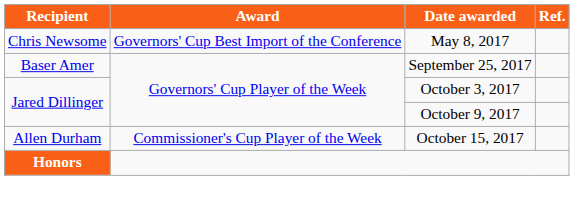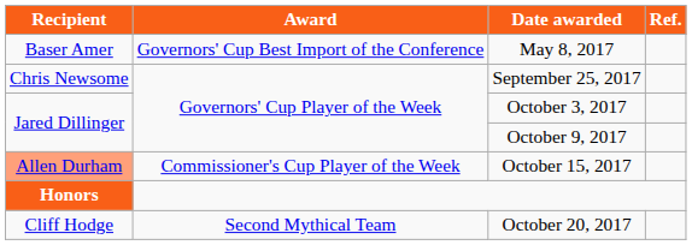May 8, 2017 | Recipient: Chris Newsome -> Baser Amer
September 25, 2017 | Recipient: Baser Amer -> Chris Newsome
October 15, 2017 | Recipient: no background -> lightsalmon background
+ row: Cliff Hodge | Second Mythical Team | October 20, 2017
